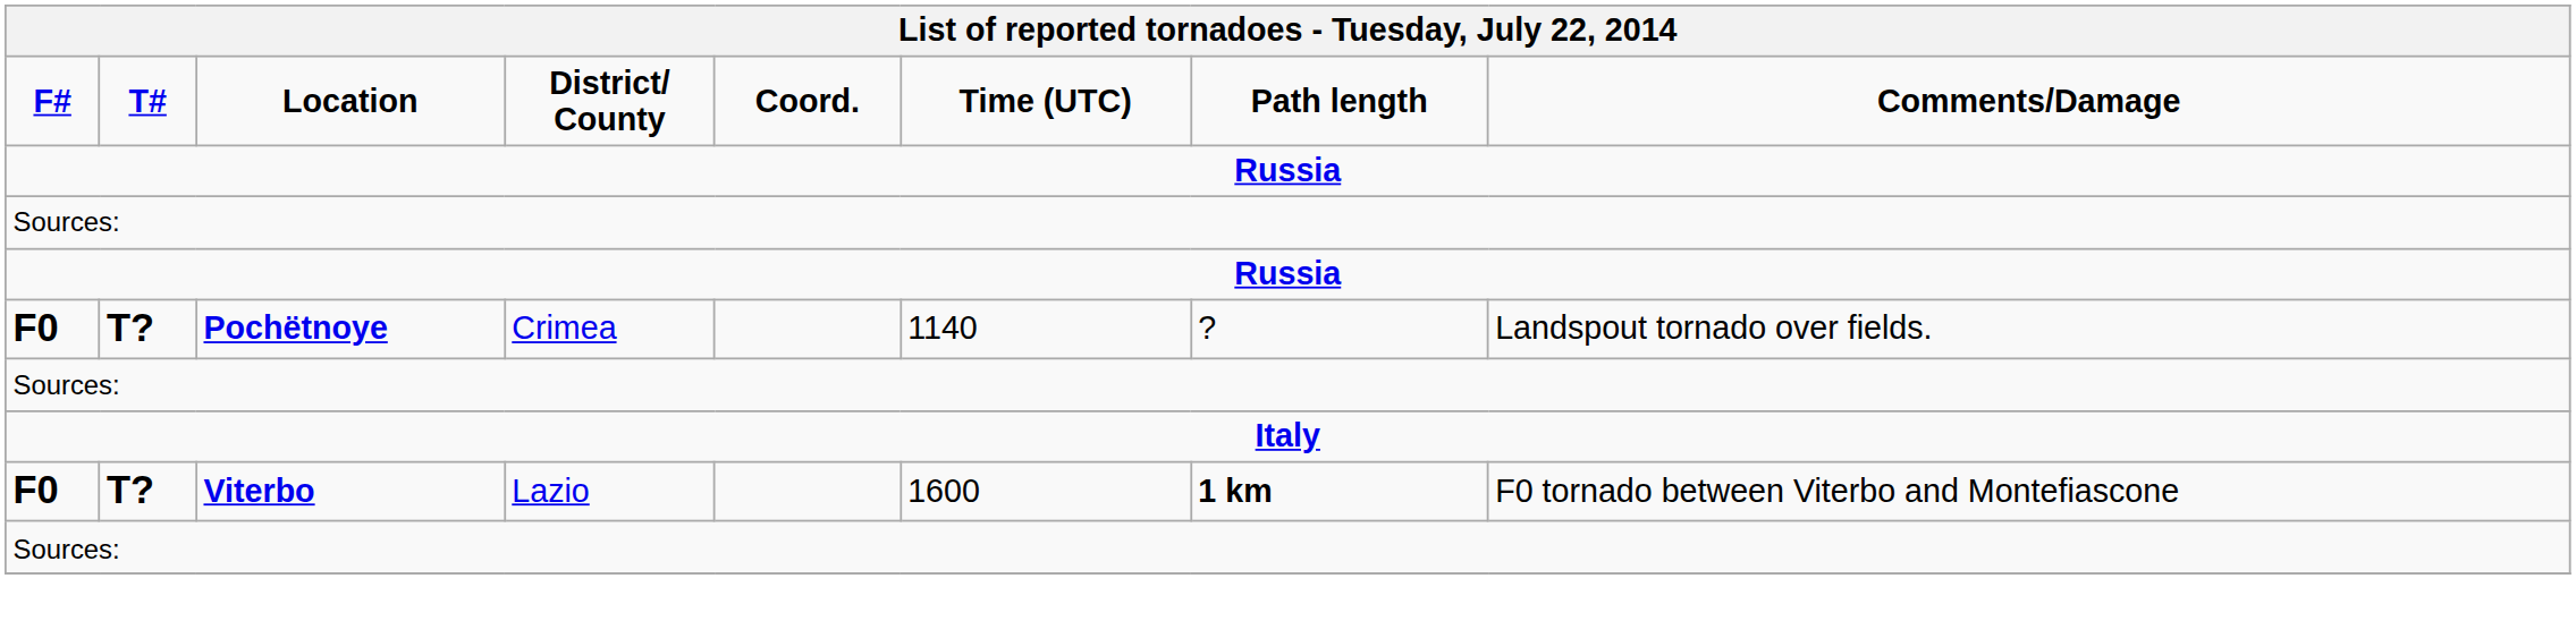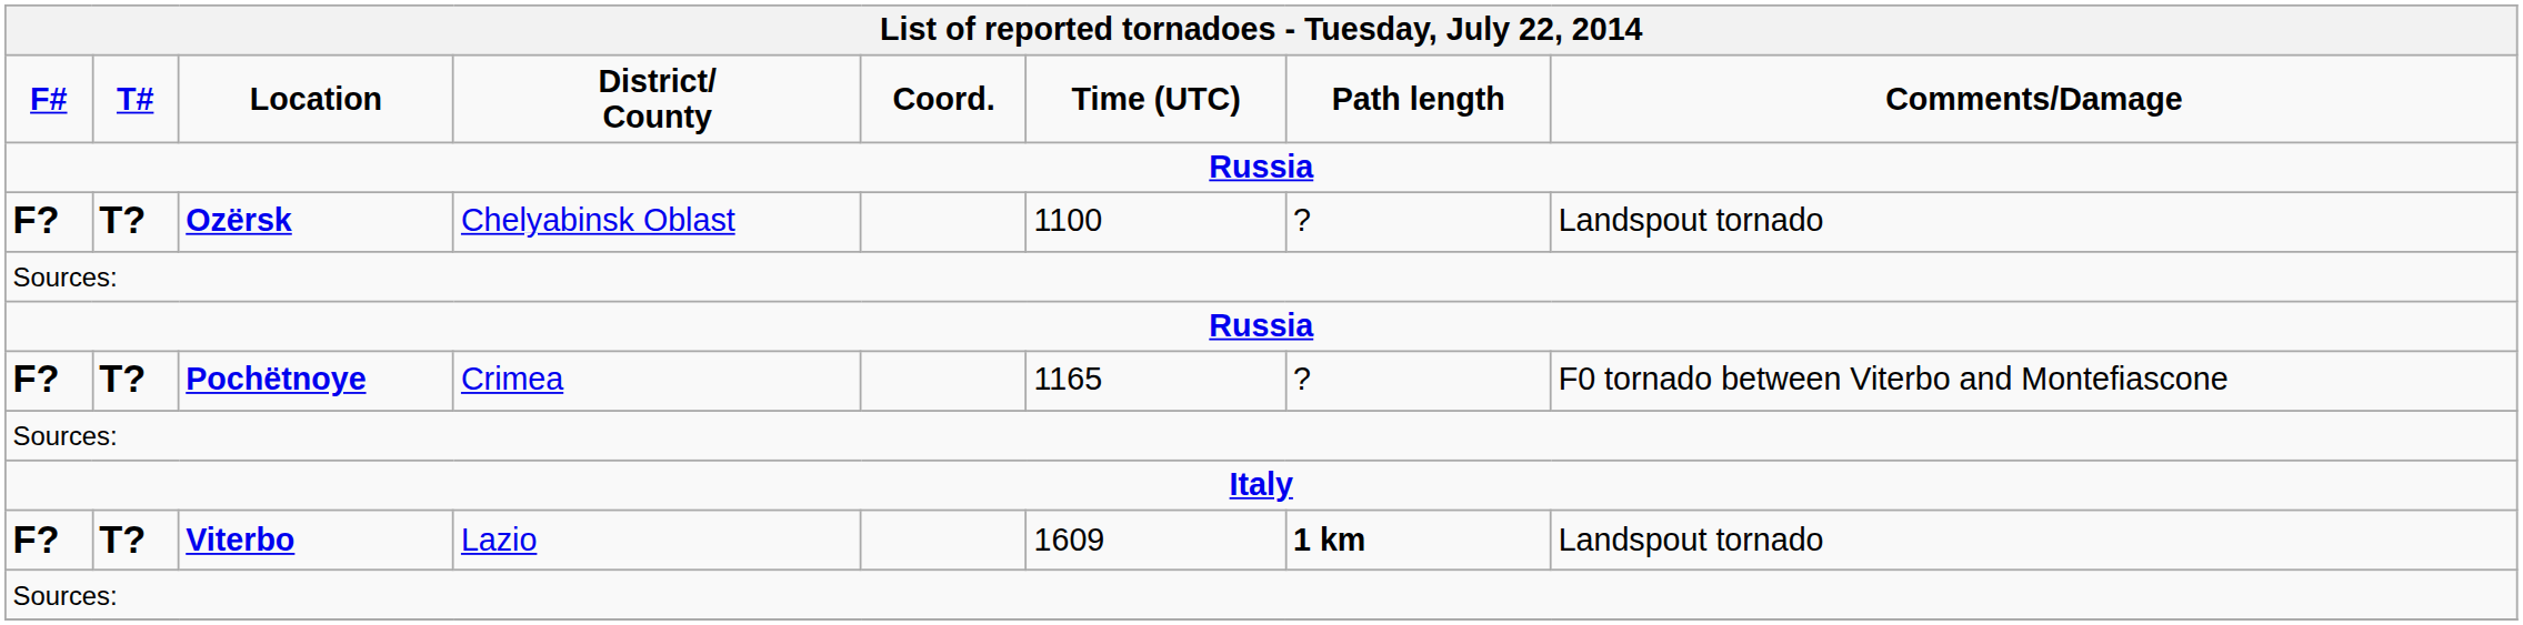+ row: F? | T? | Ozërsk | Chelyabinsk Oblast | 1100 | ? | Landspout tornado
Pochëtnoye | F#: F0 -> F?
Pochëtnoye | Time (UTC): 1140 -> 1165
Pochëtnoye | Comments/Damage: Landspout tornado over fields. -> F0 tornado between Viterbo and Montefiascone
Viterbo | F#: F0 -> F?
Viterbo | Time (UTC): 1600 -> 1609
Viterbo | Comments/Damage: F0 tornado between Viterbo and Montefiascone -> Landspout tornado
